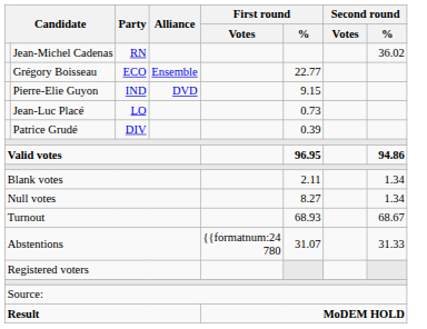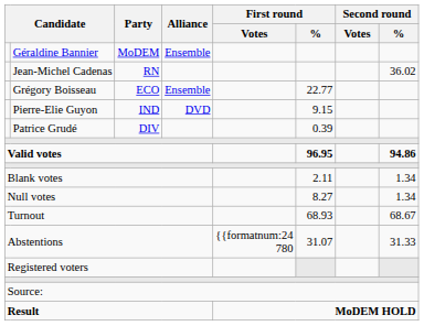+ row: Géraldine Bannier | MoDEM | Ensemble
- row: Jean-Luc Placé | LO | 0.73
